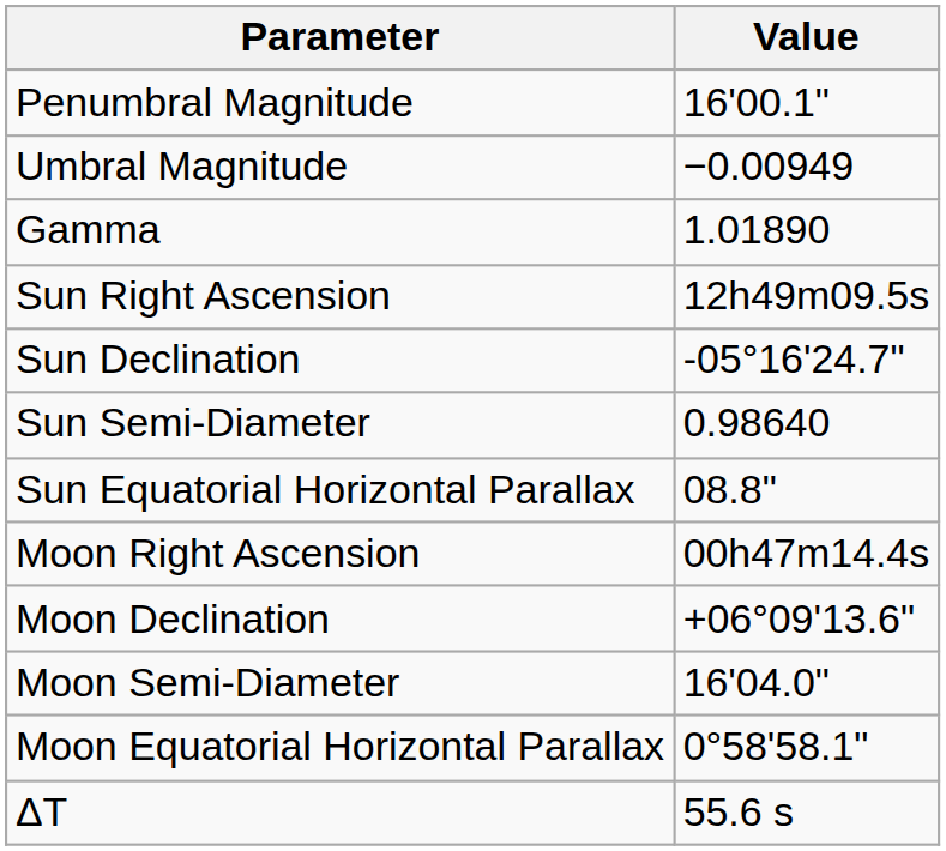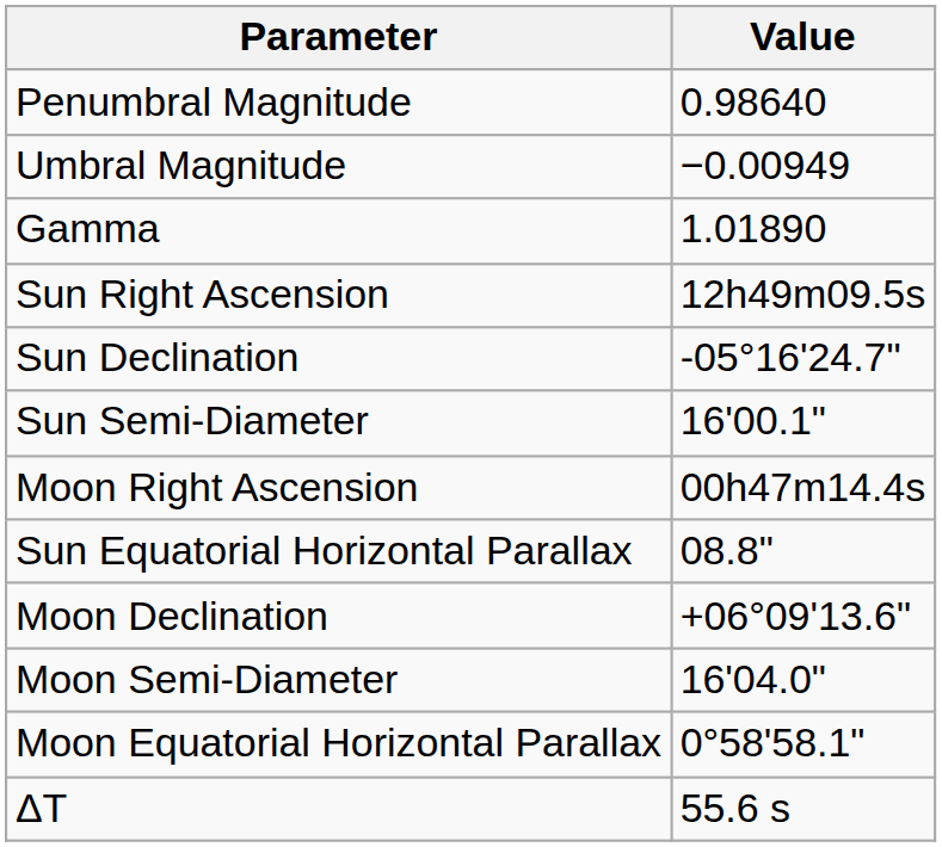Penumbral Magnitude | Value: 16'00.1" -> 0.98640
Sun Semi-Diameter | Value: 0.98640 -> 16'00.1"
rows swapped: Sun Equatorial Horizontal Parallax <-> Moon Right Ascension
